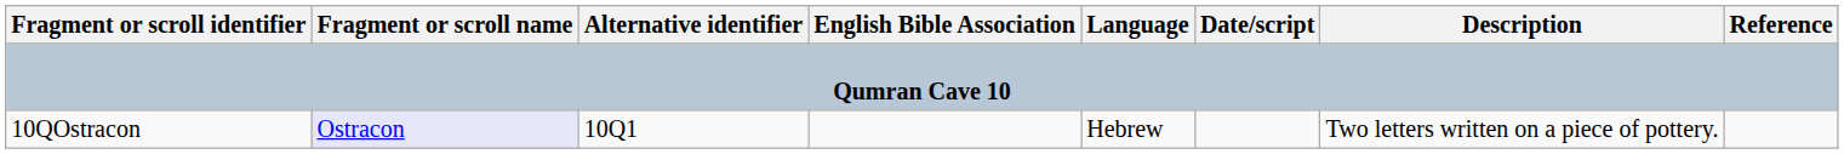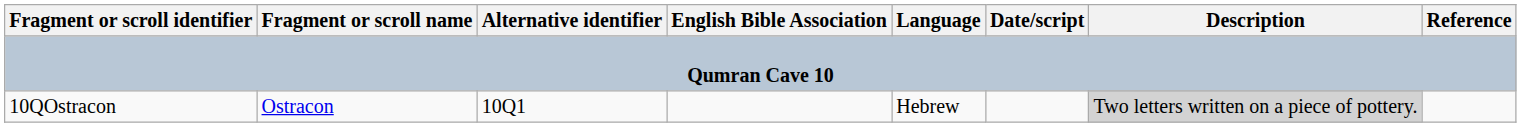10QOstracon | Fragment or scroll name: lavender background -> no background
10QOstracon | Description: no background -> lightgrey background
